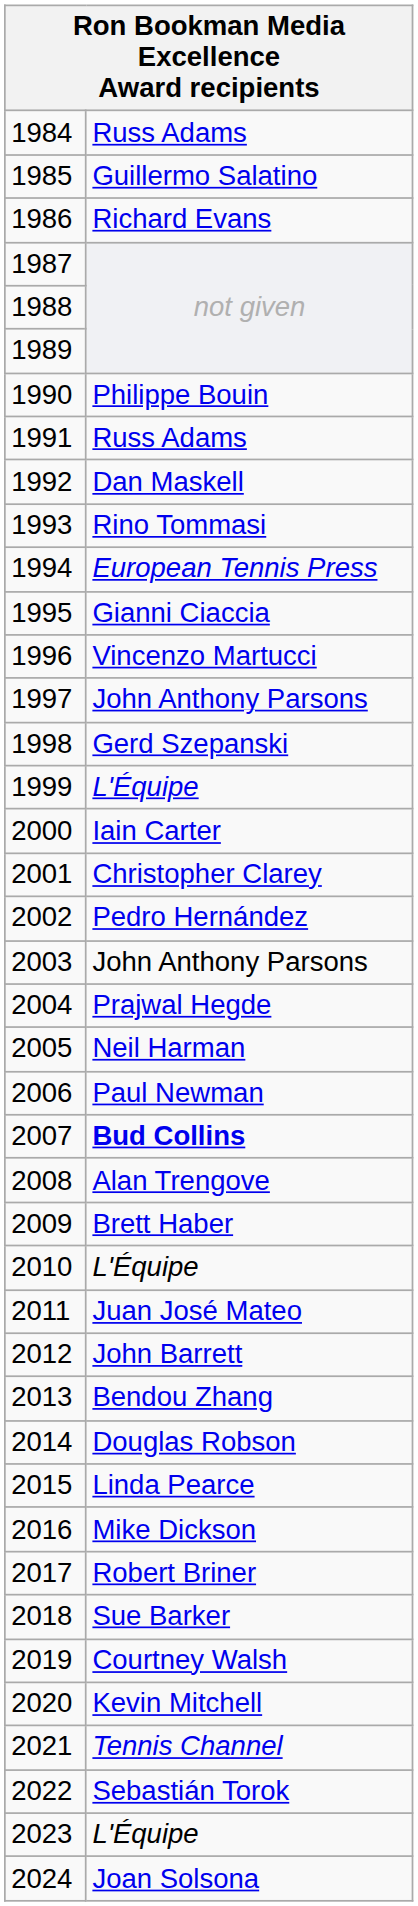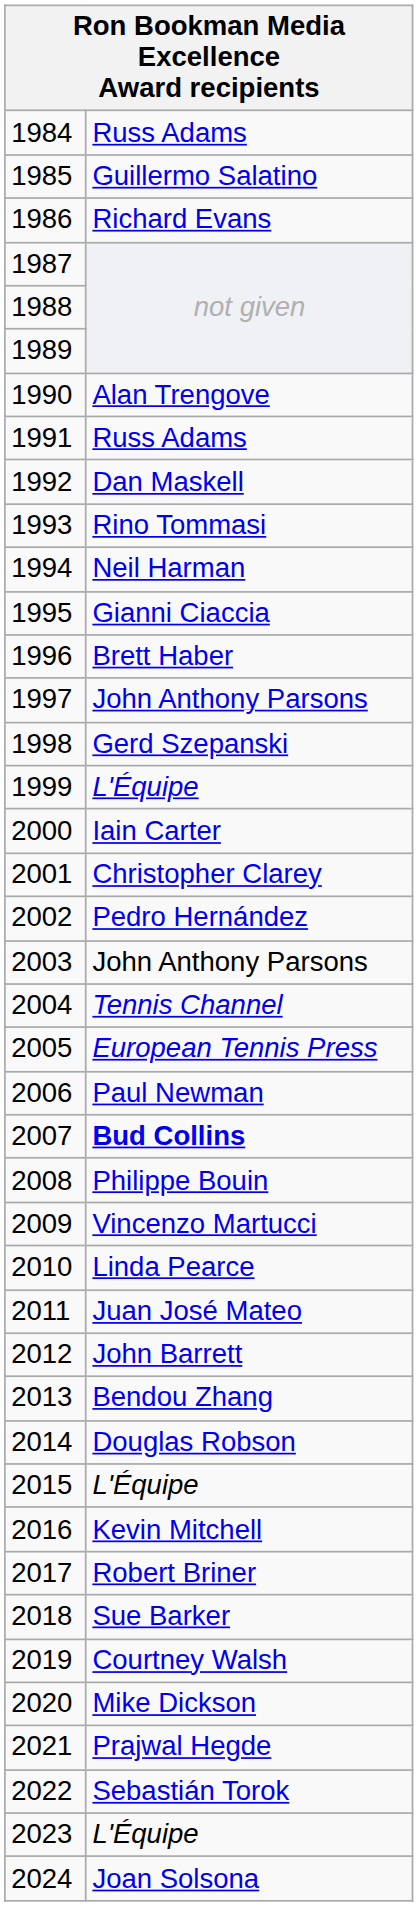1990 | column 2: Philippe Bouin -> Alan Trengove
1994 | column 2: European Tennis Press -> Neil Harman
1996 | column 2: Vincenzo Martucci -> Brett Haber
2004 | column 2: Prajwal Hegde -> Tennis Channel
2005 | column 2: Neil Harman -> European Tennis Press
2008 | column 2: Alan Trengove -> Philippe Bouin
2009 | column 2: Brett Haber -> Vincenzo Martucci
2010 | column 2: L'Équipe -> Linda Pearce
2015 | column 2: Linda Pearce -> L'Équipe
2016 | column 2: Mike Dickson -> Kevin Mitchell
2020 | column 2: Kevin Mitchell -> Mike Dickson
2021 | column 2: Tennis Channel -> Prajwal Hegde
